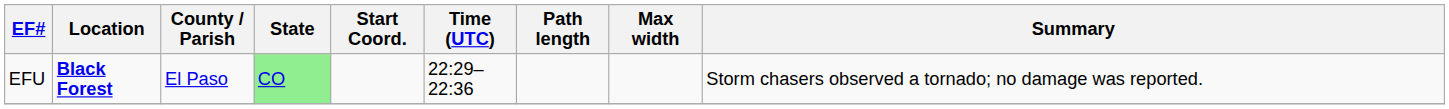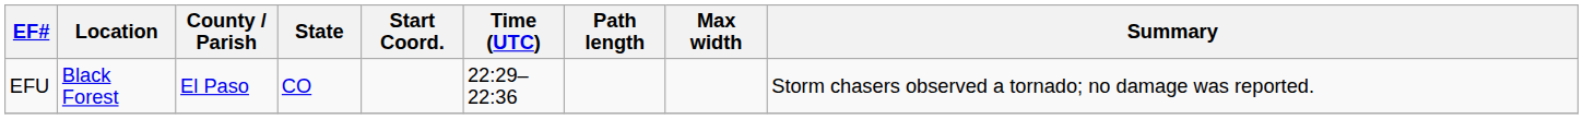EFU | Location: bold -> normal
EFU | State: lightgreen background -> no background
